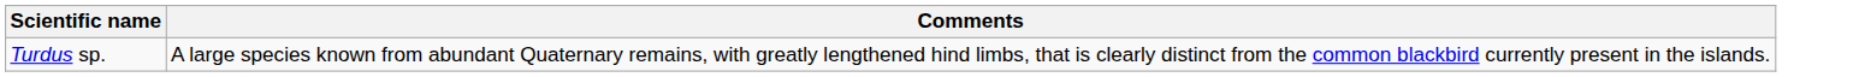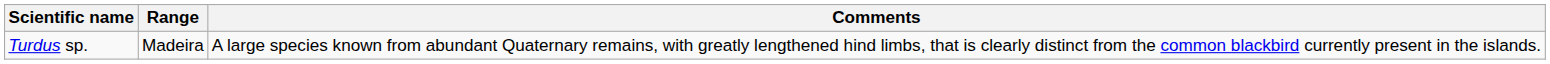+ column: Range | Madeira
